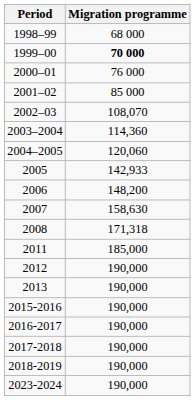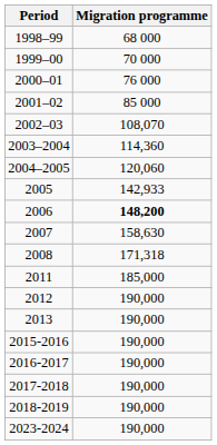1999–00 | Migration programme: bold -> normal
2006 | Migration programme: normal -> bold
